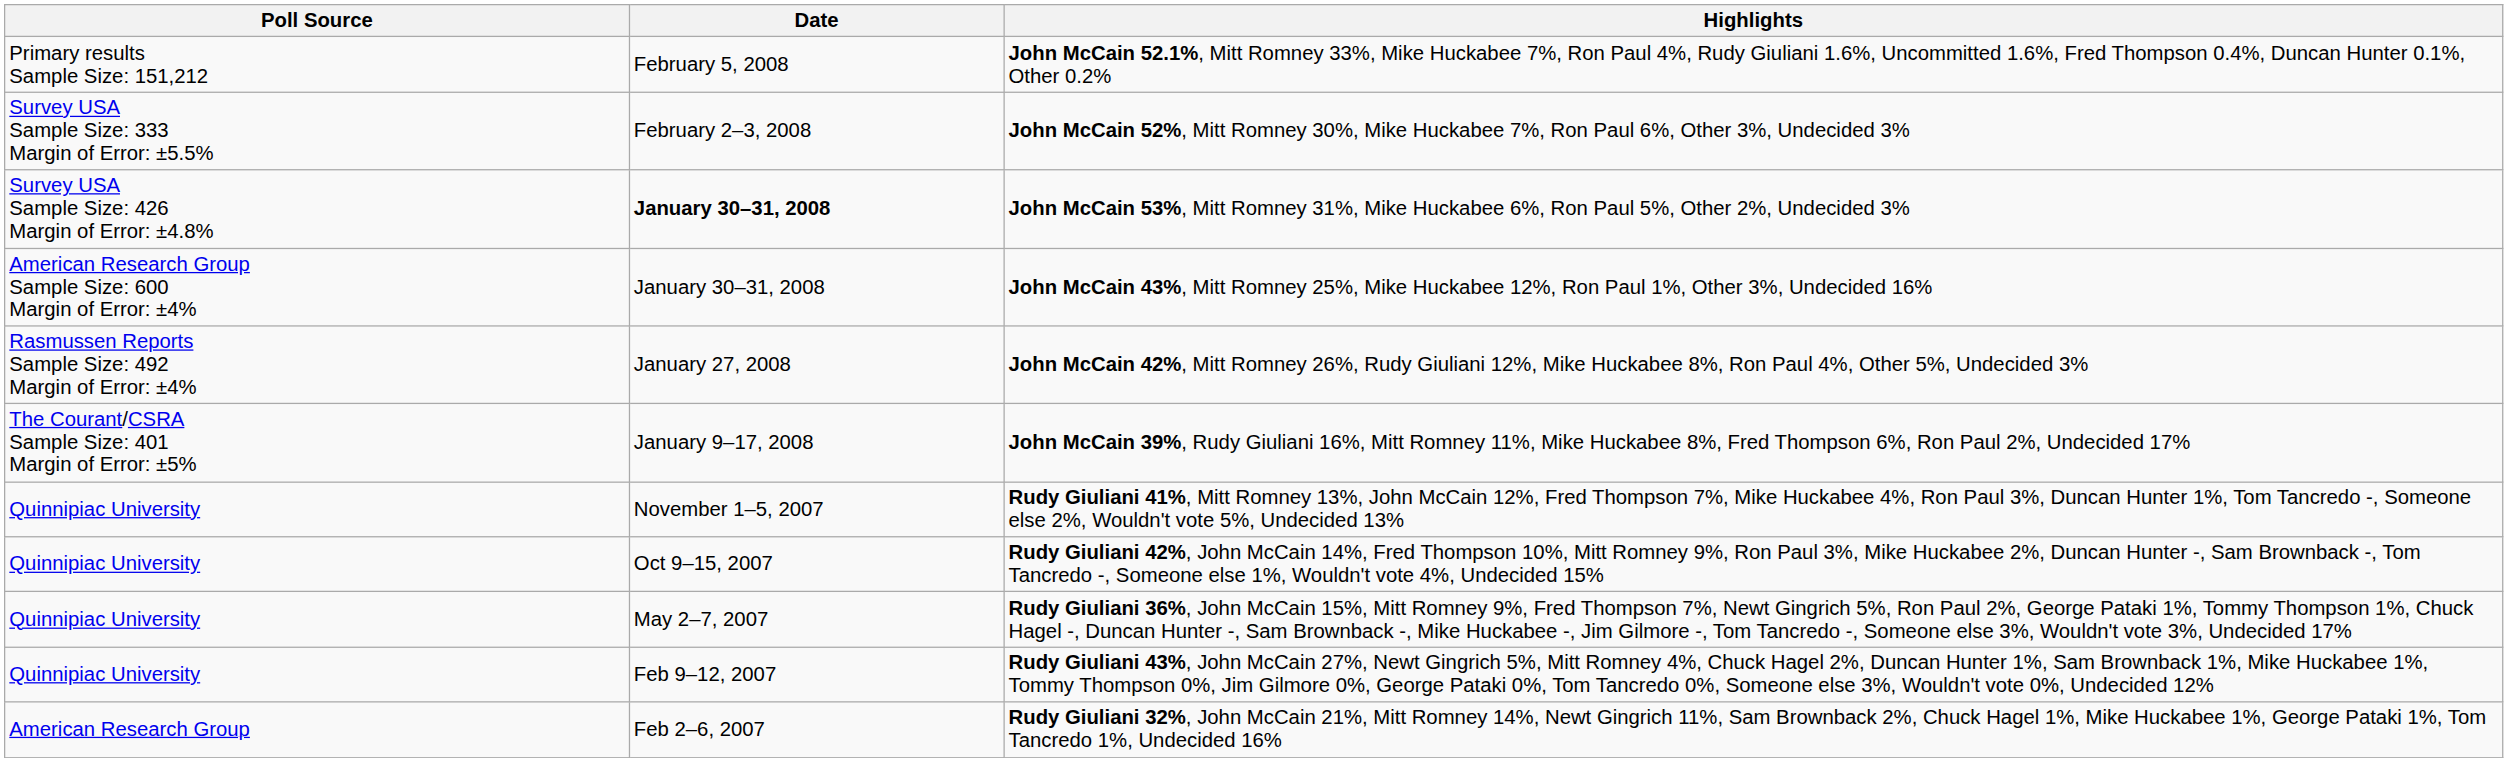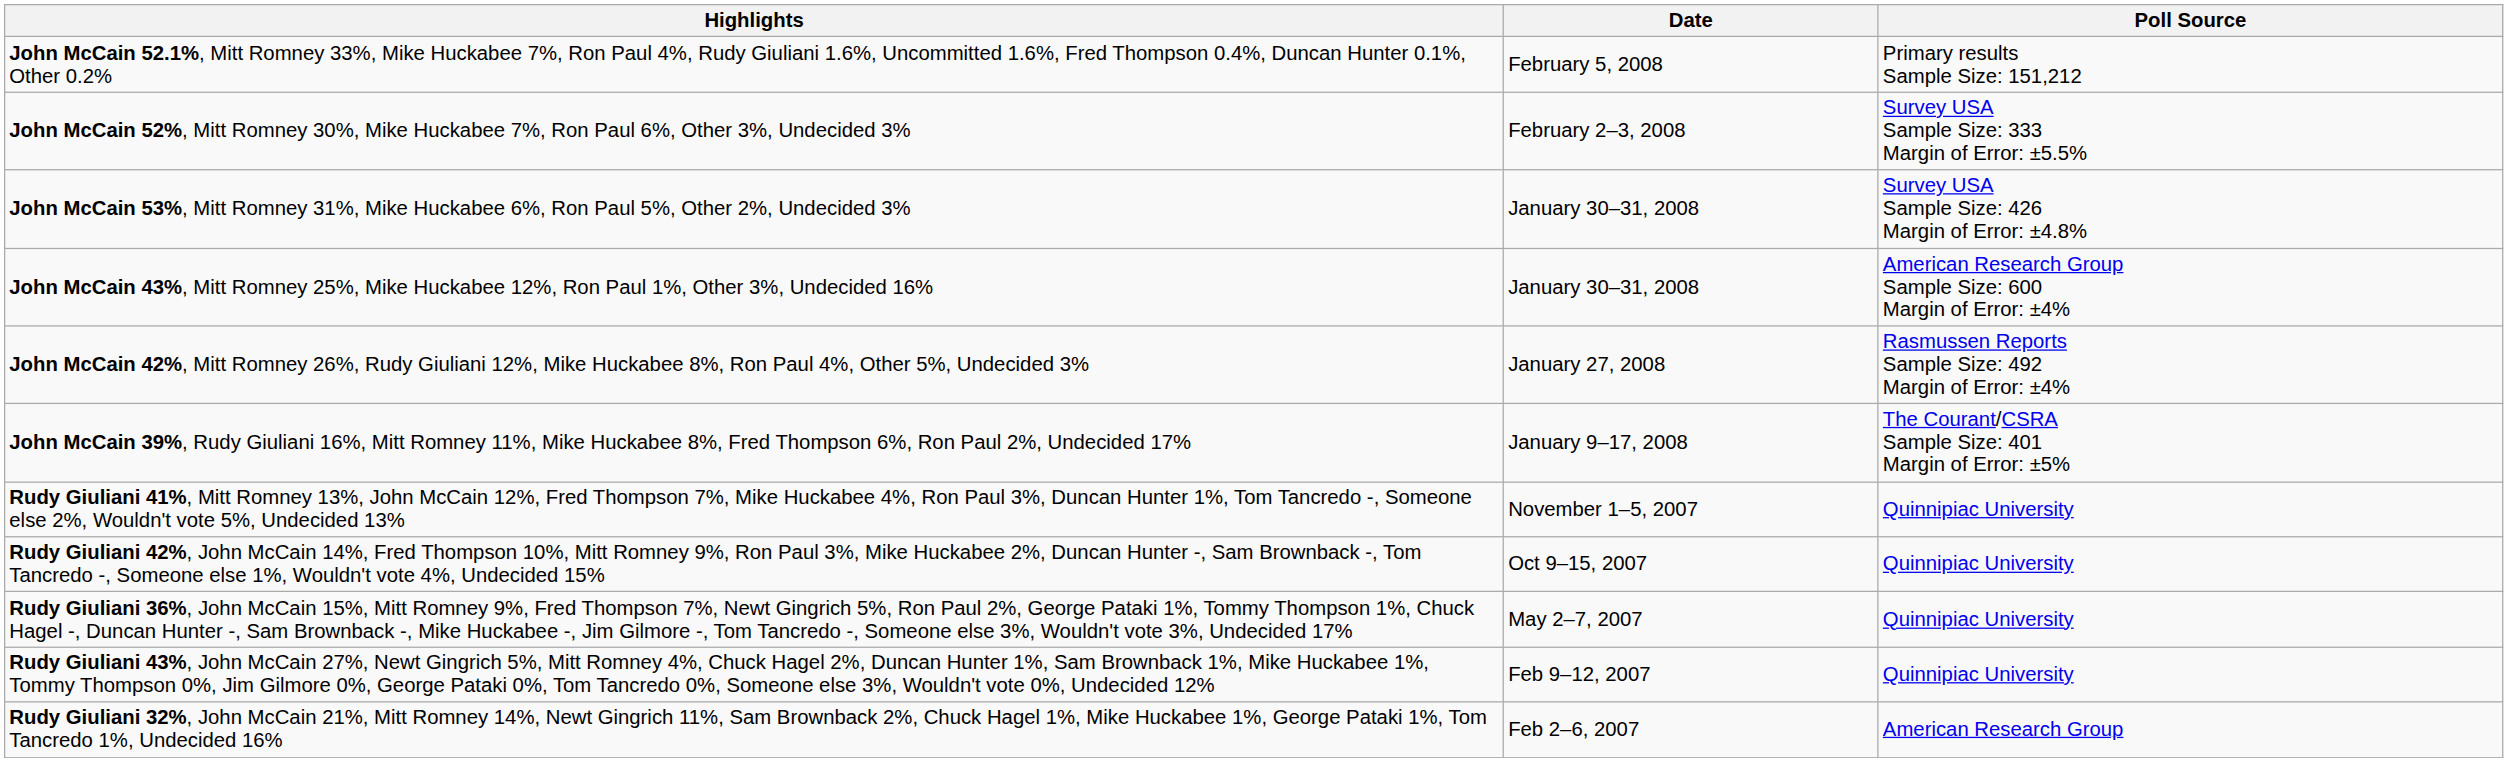columns swapped: Poll Source <-> Highlights
row 4 | Date: bold -> normal
